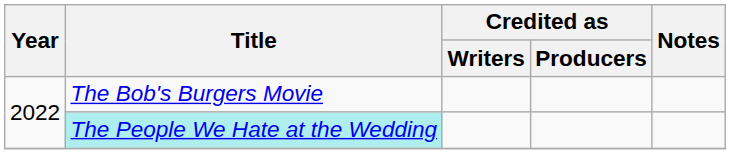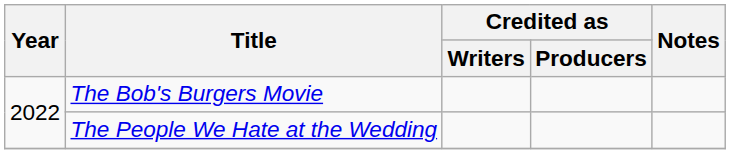The People We Hate at the Wedding | Title: paleturquoise background -> no background
